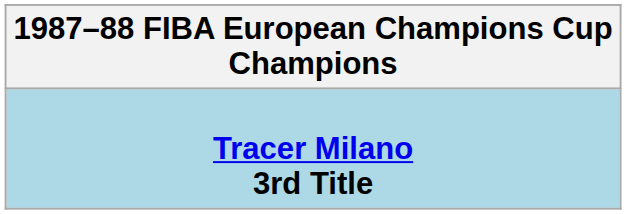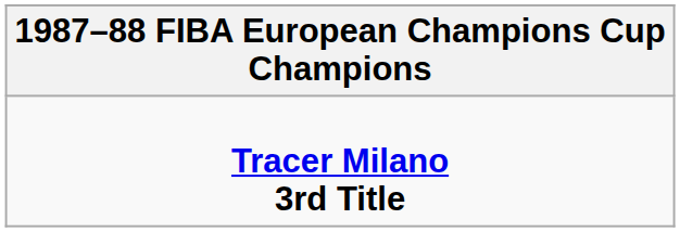row 2 | column 1: lightblue background -> no background
